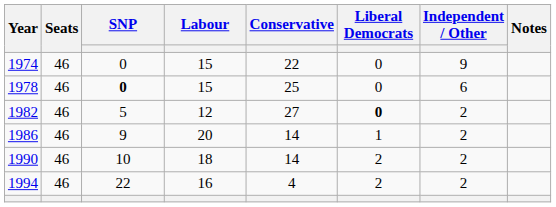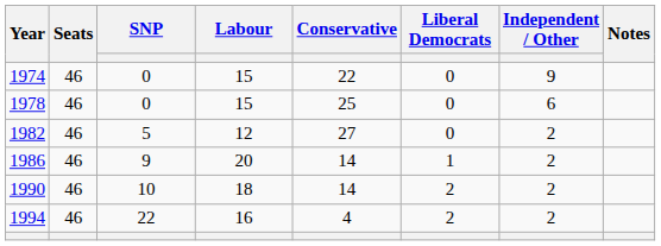1978 | SNP: bold -> normal
1982 | Liberal Democrats: bold -> normal
